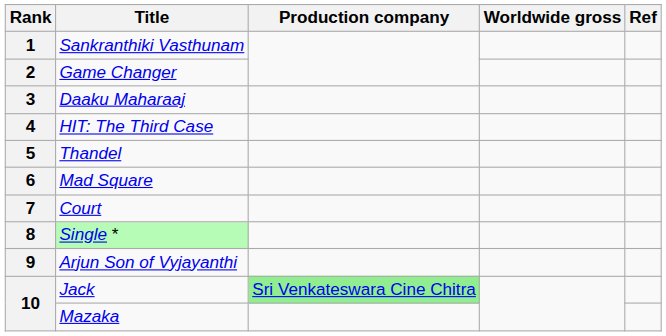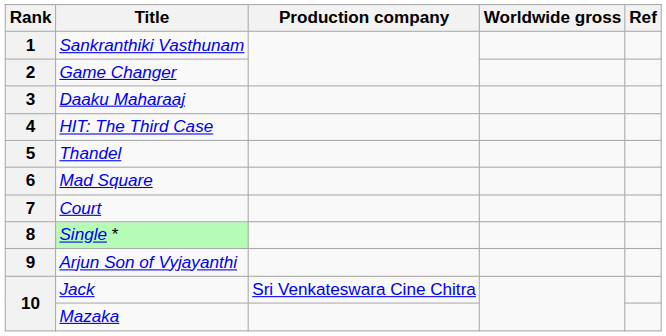10 / Jack | Production company: lightgreen background -> no background
